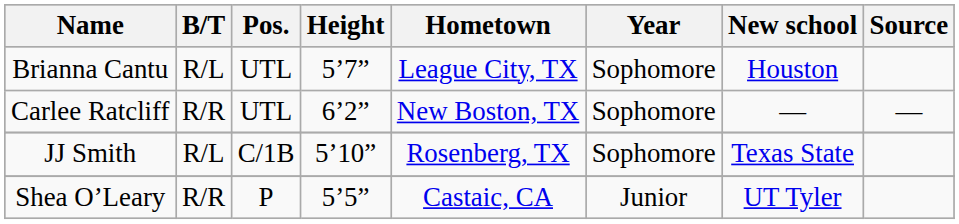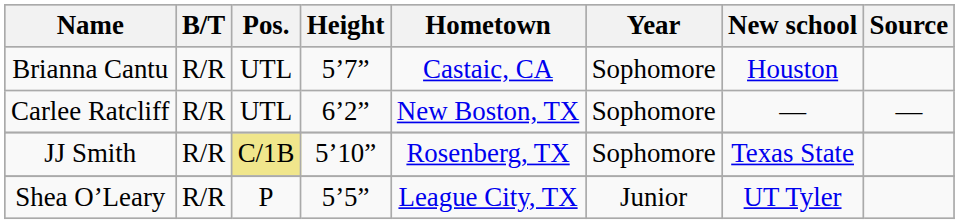Brianna Cantu | B/T: R/L -> R/R
Brianna Cantu | Hometown: League City, TX -> Castaic, CA
JJ Smith | B/T: R/L -> R/R
JJ Smith | Pos.: no background -> khaki background
Shea O’Leary | Hometown: Castaic, CA -> League City, TX
